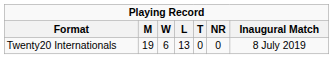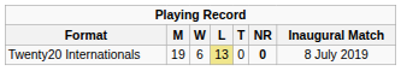Twenty20 Internationals | L: no background -> khaki background
Twenty20 Internationals | NR: normal -> bold
